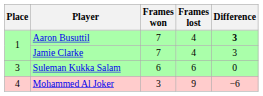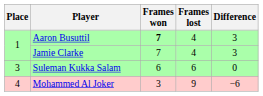Aaron Busuttil | Frames won: normal -> bold
Aaron Busuttil | Difference: bold -> normal
